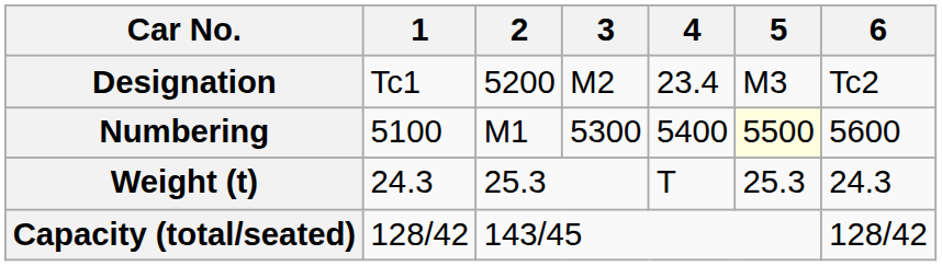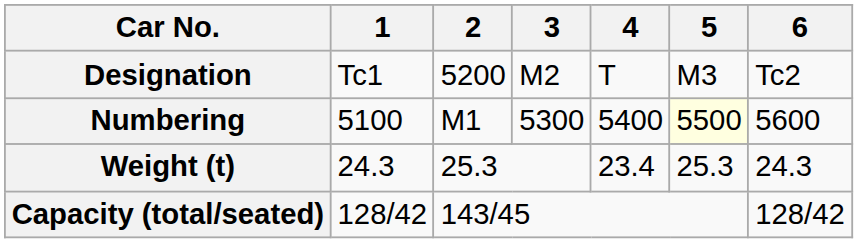Designation | 4: 23.4 -> T
Weight (t) | 4: T -> 23.4
